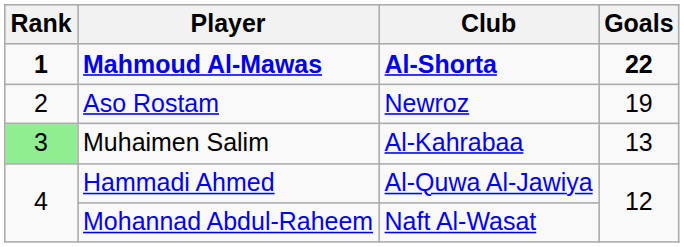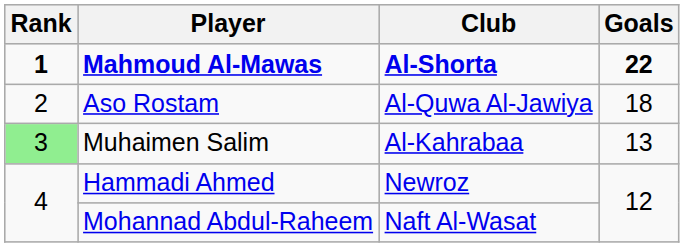Aso Rostam | Club: Newroz -> Al-Quwa Al-Jawiya
Aso Rostam | Goals: 19 -> 18
Hammadi Ahmed | Club: Al-Quwa Al-Jawiya -> Newroz
